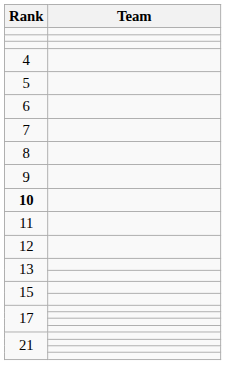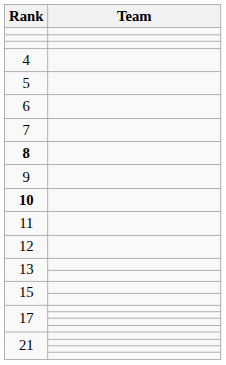row 9 | Rank: normal -> bold
